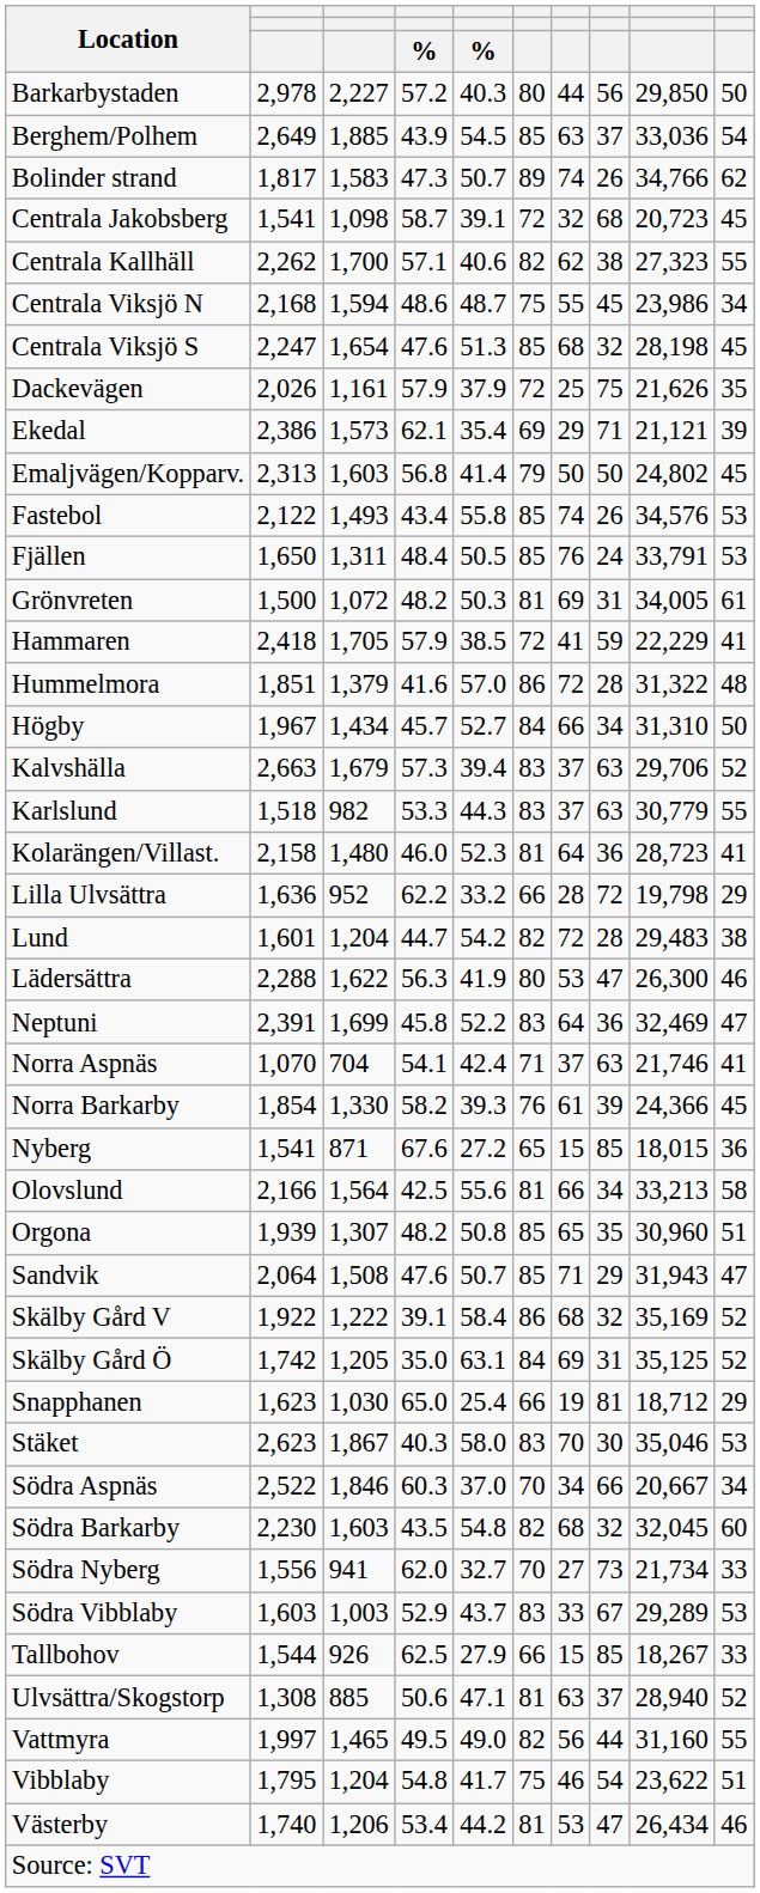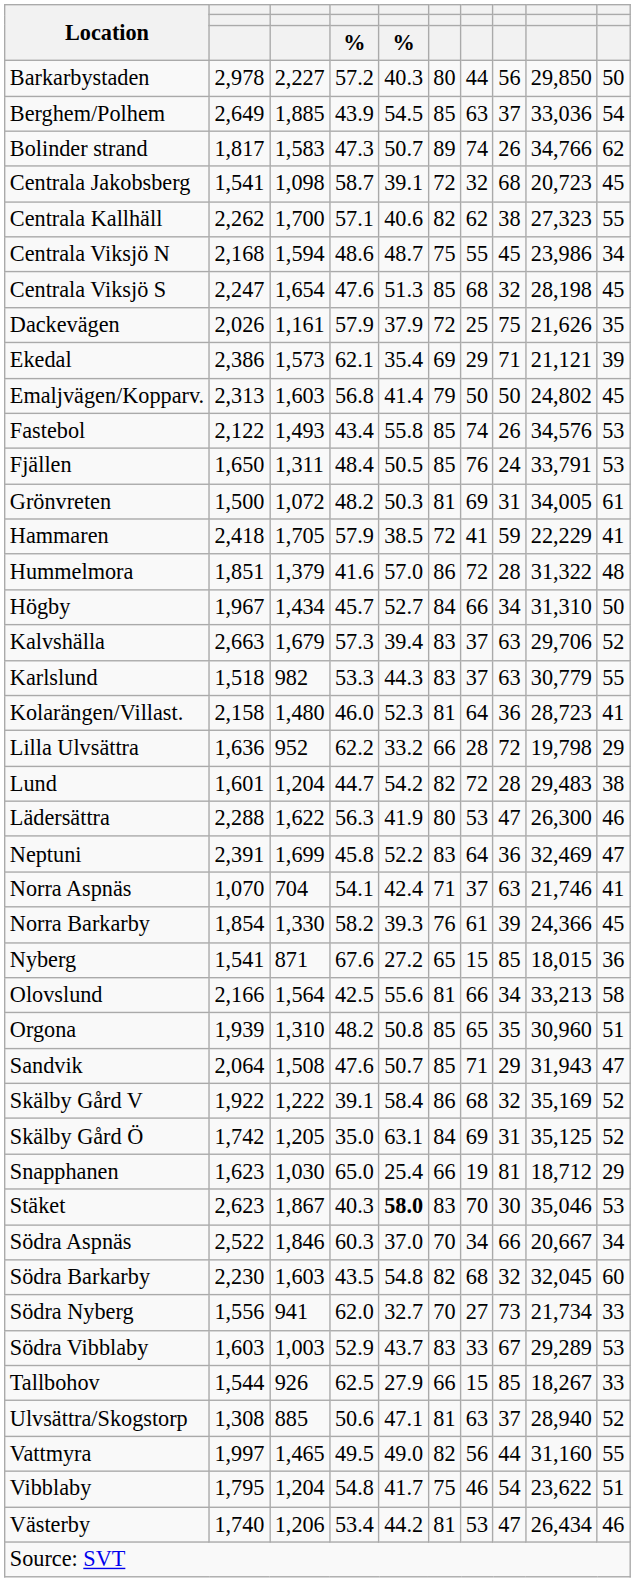Orgona | column 3: 1,307 -> 1,310
Stäket | column 5: normal -> bold
